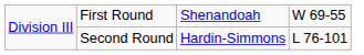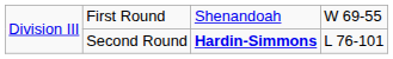Division III / Second Round | column 3: normal -> bold
